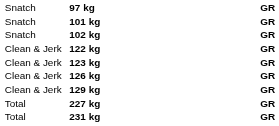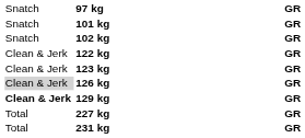126 kg | column 1: no background -> lightgrey background
129 kg | column 1: normal -> bold
